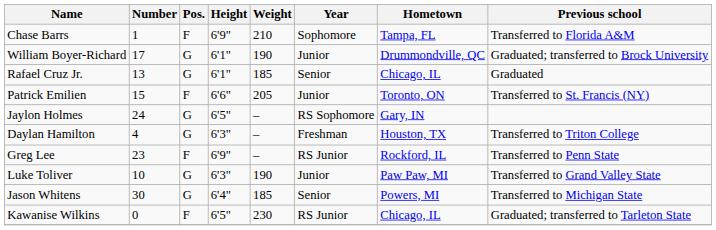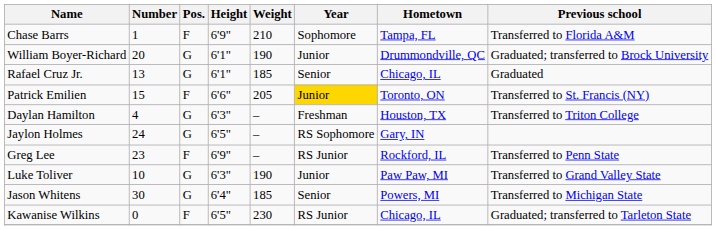William Boyer-Richard | Number: 17 -> 20
Patrick Emilien | Year: no background -> gold background
rows swapped: Daylan Hamilton <-> Jaylon Holmes
